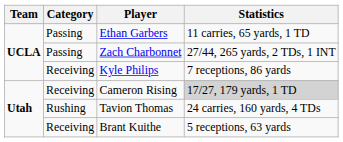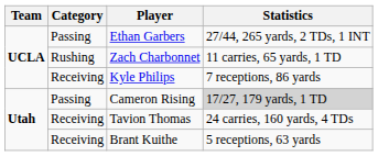Ethan Garbers | Statistics: 11 carries, 65 yards, 1 TD -> 27/44, 265 yards, 2 TDs, 1 INT
Zach Charbonnet | Category: Passing -> Rushing
Zach Charbonnet | Statistics: 27/44, 265 yards, 2 TDs, 1 INT -> 11 carries, 65 yards, 1 TD
Cameron Rising | Category: Receiving -> Passing
Tavion Thomas | Category: Rushing -> Receiving
